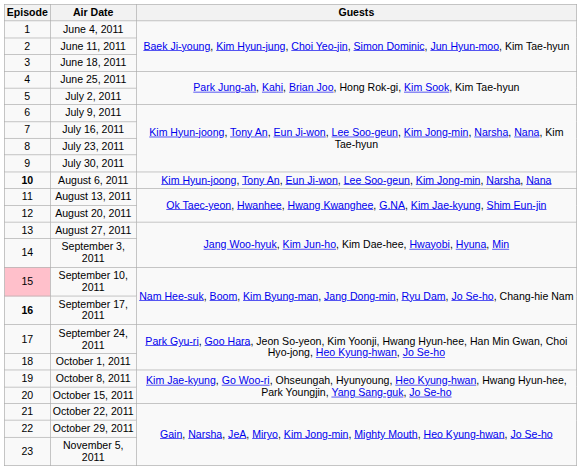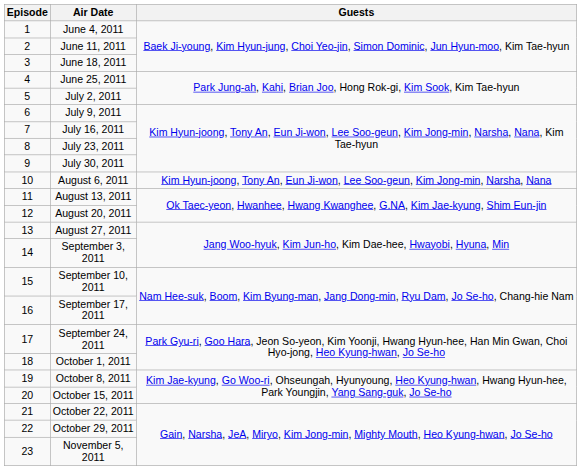August 6, 2011 | Episode: bold -> normal
September 10, 2011 | Episode: pink background -> no background
September 17, 2011 | Episode: bold -> normal
